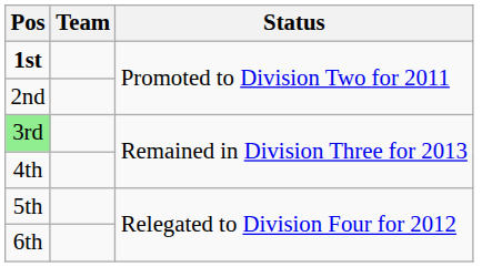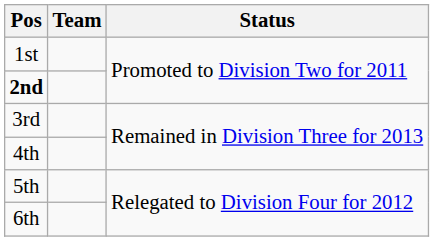1st | Pos: bold -> normal
2nd | Pos: normal -> bold
3rd | Pos: lightgreen background -> no background
